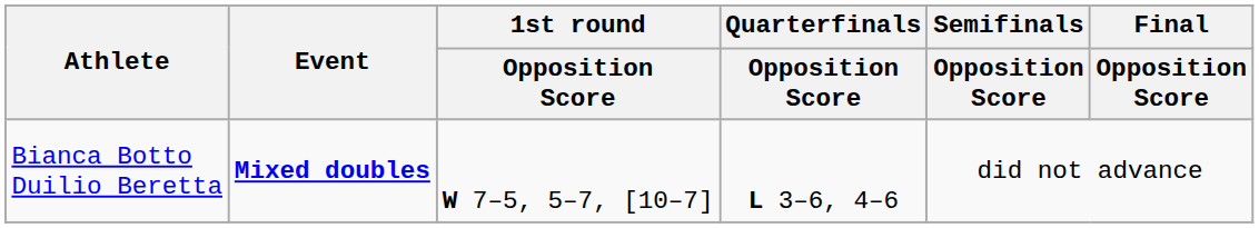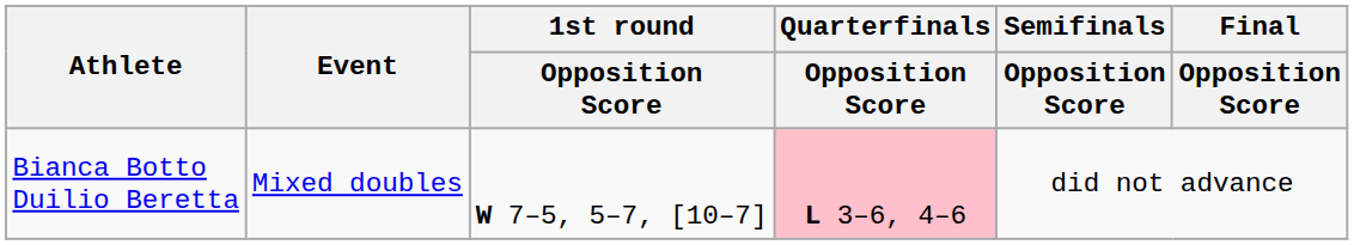Bianca Botto Duilio Beretta | Event: bold -> normal
Bianca Botto Duilio Beretta | Quarterfinals / Opposition Score: no background -> pink background
